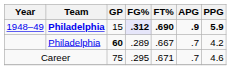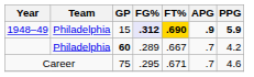1948–49 | Team: bold -> normal
1948–49 | FT%: no background -> gold background
